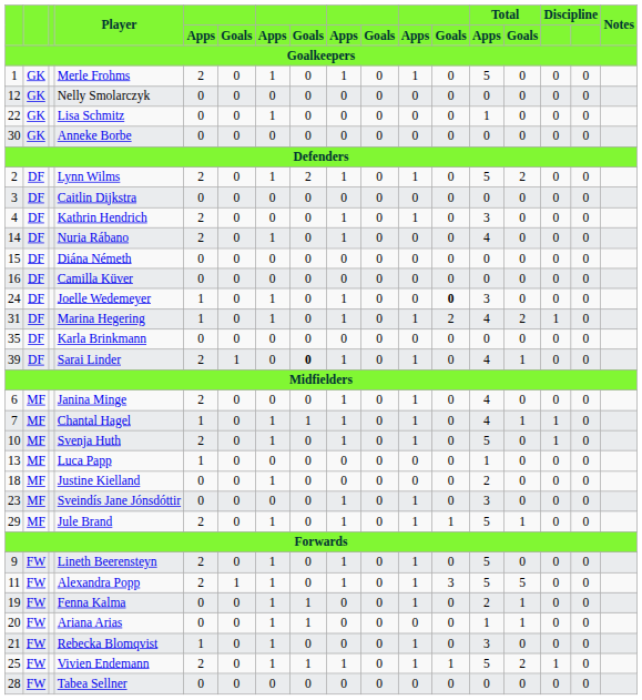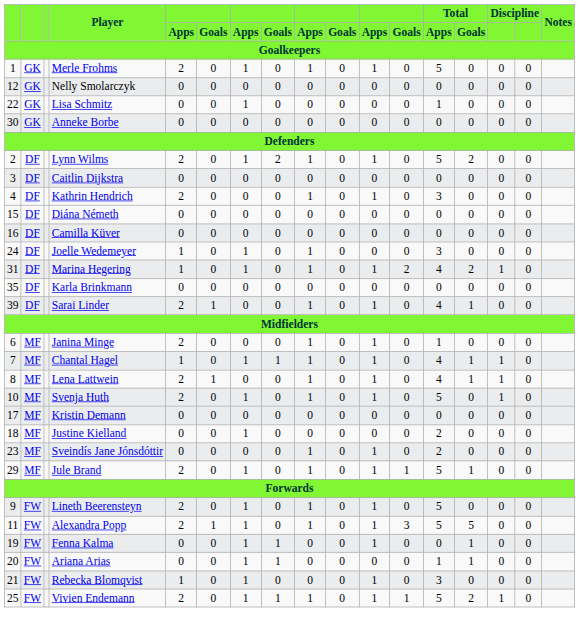- row: 14 | DF | Nuria Rábano | 2 | 0 | 1 | 0 | 1 | 0 | 0 | 0 | 4 | 0 | 0 | 0
Joelle Wedemeyer | column 12: bold -> normal
Sarai Linder | column 8: bold -> normal
Janina Minge | Total / Apps: 4 -> 1
+ row: 8 | MF | Lena Lattwein | 2 | 1 | 0 | 0 | 1 | 0 | 1 | 0 | 4 | 1 | 1 | 0
- row: 13 | MF | Luca Papp | 1 | 0 | 0 | 0 | 0 | 0 | 0 | 0 | 1 | 0 | 0 | 0
+ row: 17 | MF | Kristin Demann | 0 | 0 | 0 | 0 | 0 | 0 | 0 | 0 | 0 | 0 | 0 | 0
Sveindís Jane Jónsdóttir | Total / Apps: 3 -> 2
Fenna Kalma | Total / Apps: 2 -> 0
- row: 28 | FW | Tabea Sellner | 0 | 0 | 0 | 0 | 0 | 0 | 0 | 0 | 0 | 0 | 0 | 0
